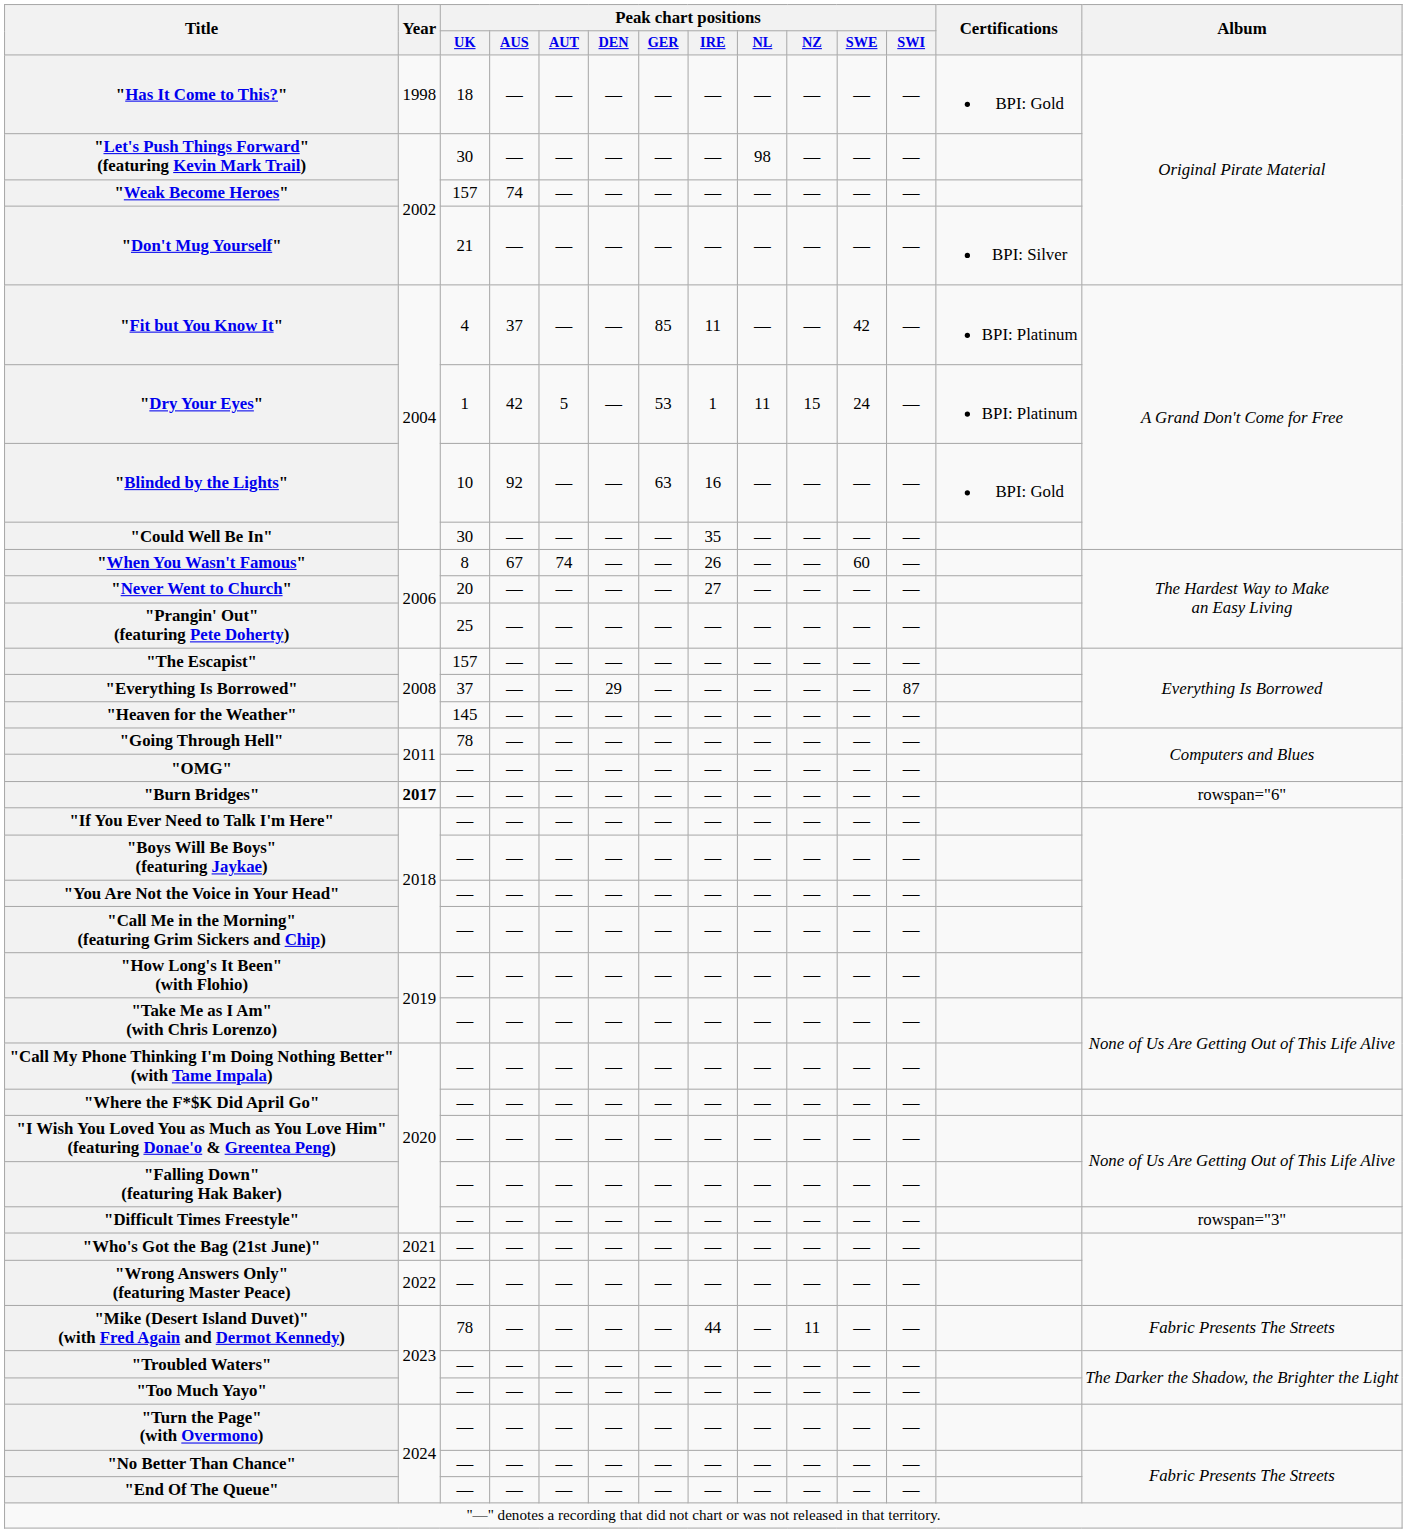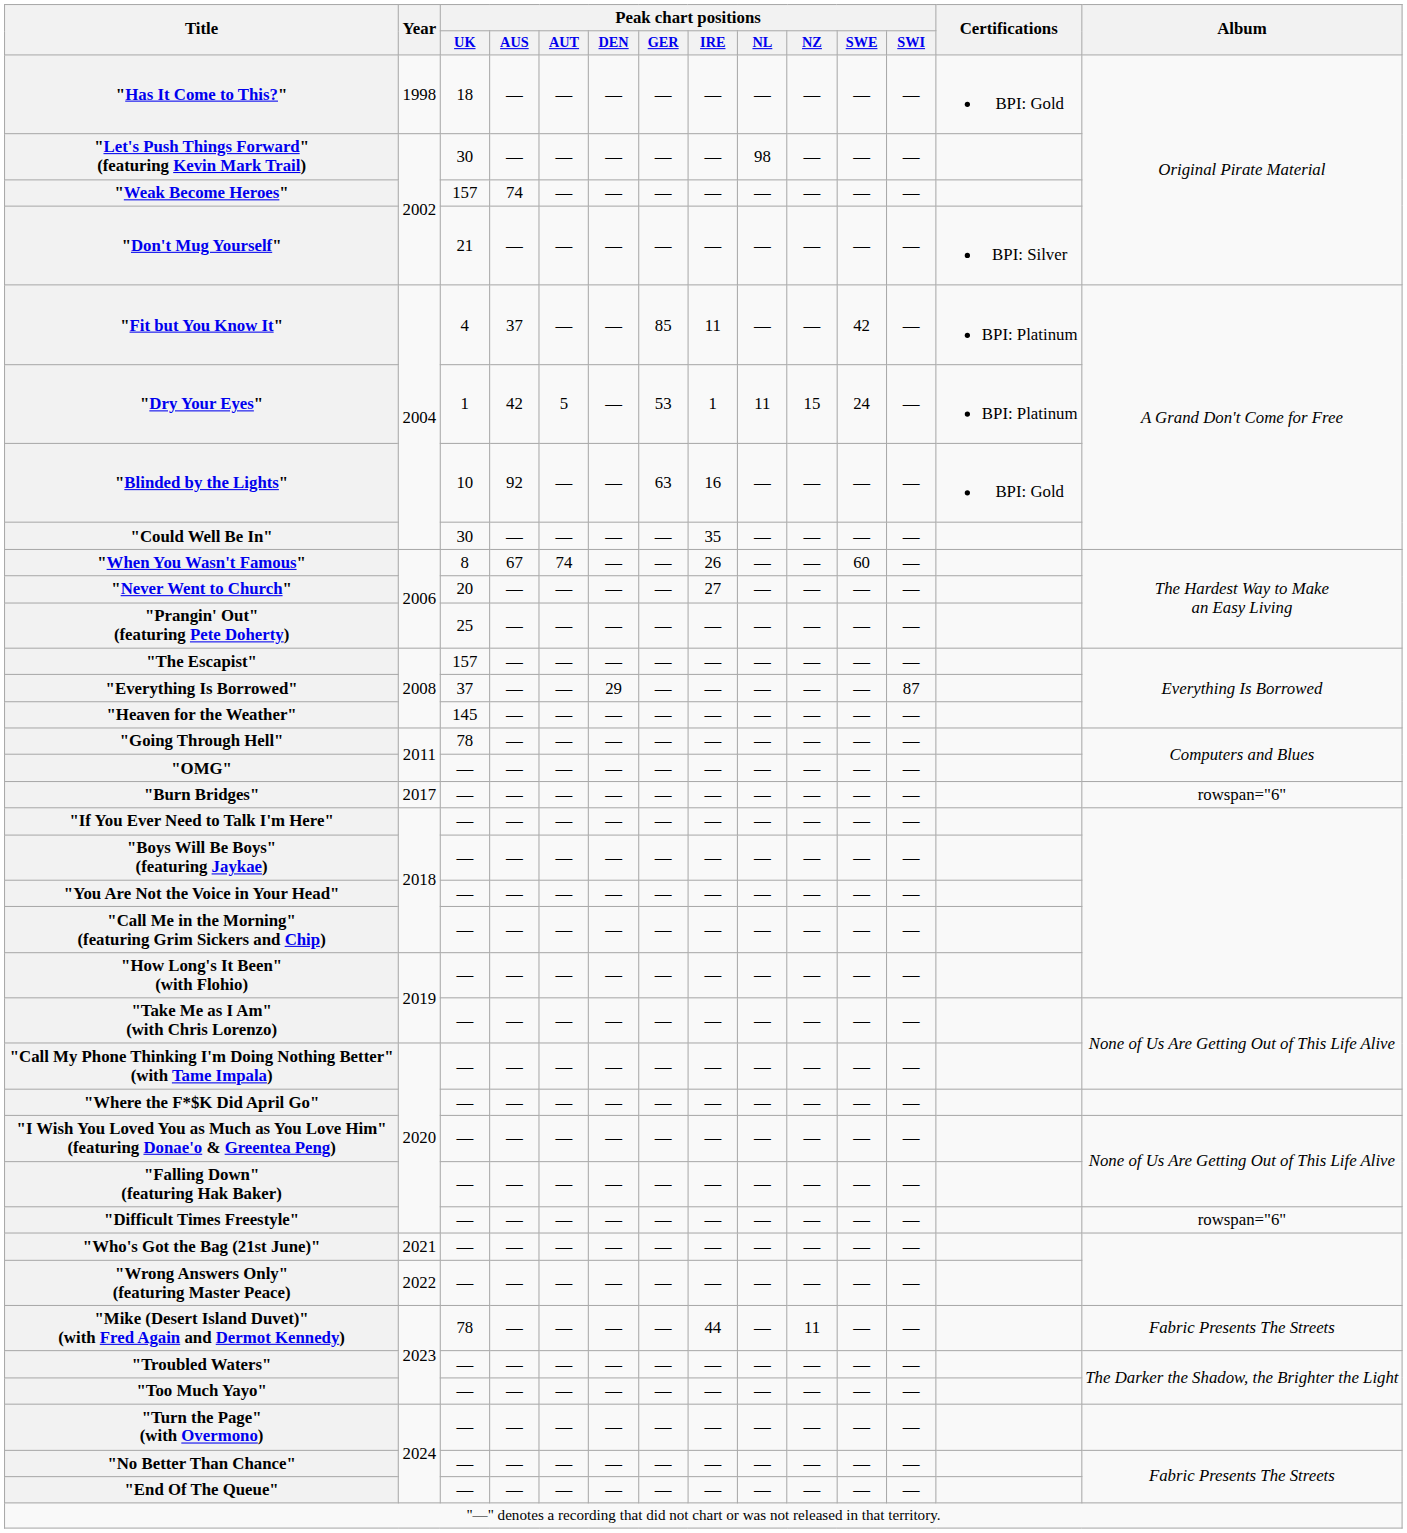"Burn Bridges" | Year: bold -> normal
"Difficult Times Freestyle" | Album: rowspan="3" -> rowspan="6"
